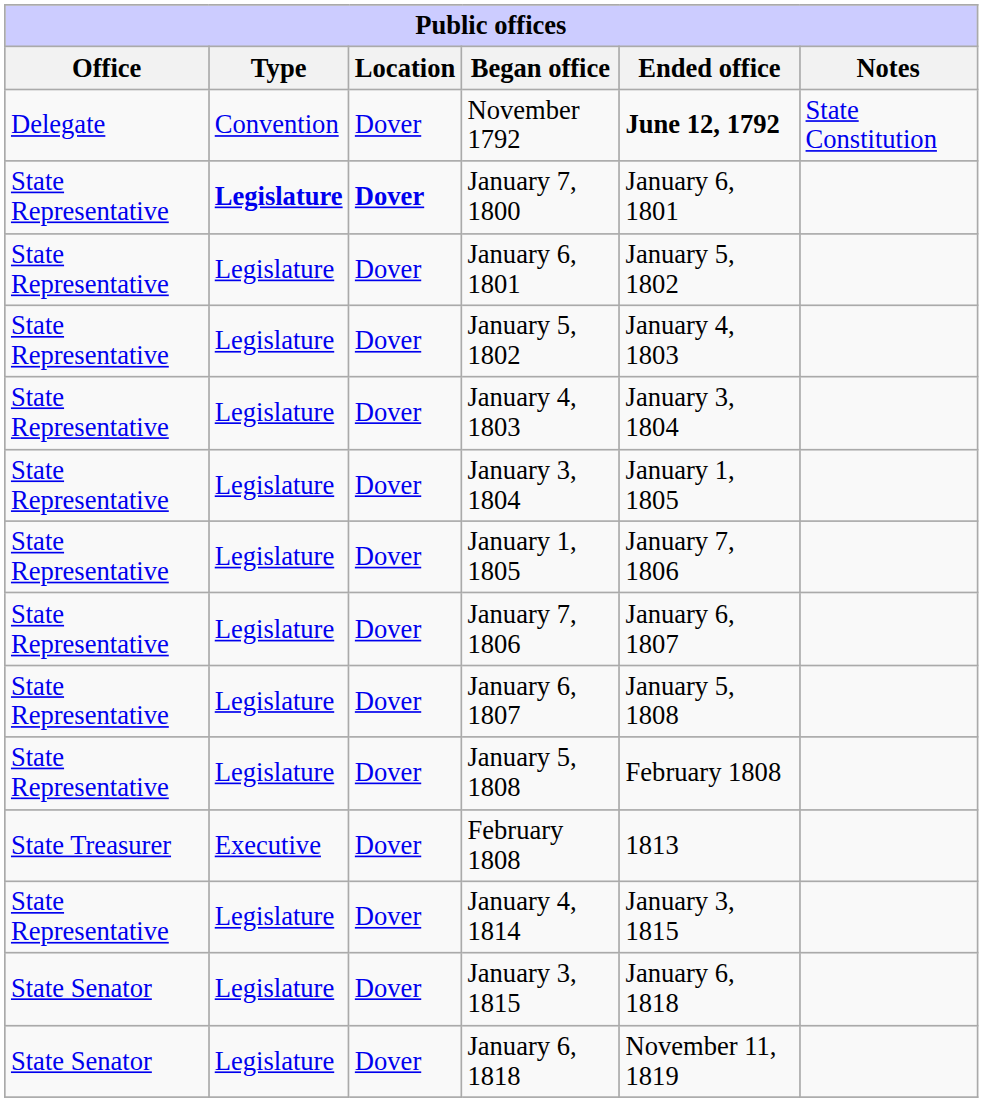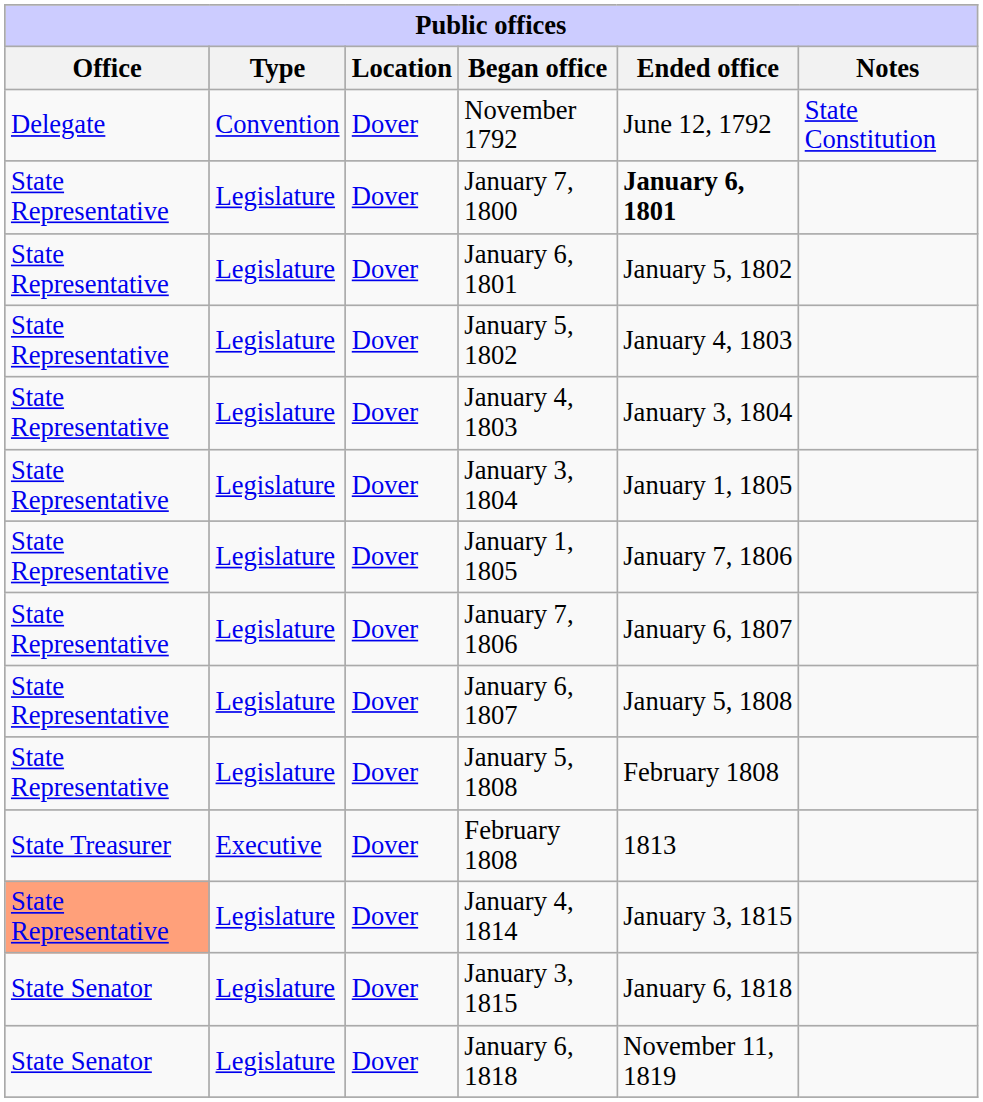November 1792 | Ended office: bold -> normal
January 7, 1800 | Type: bold -> normal
January 7, 1800 | Location: bold -> normal
January 7, 1800 | Ended office: normal -> bold
January 4, 1814 | Office: no background -> lightsalmon background
